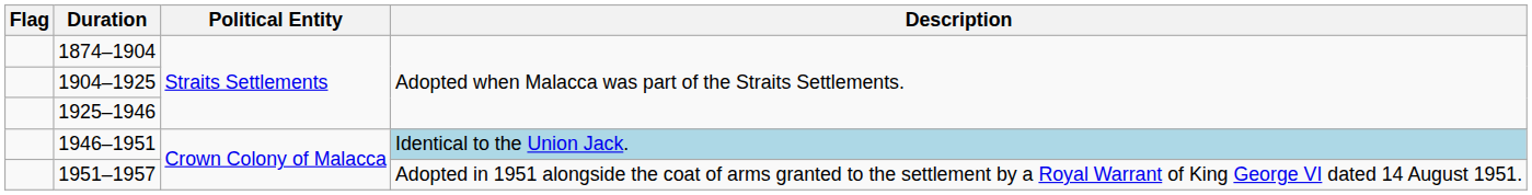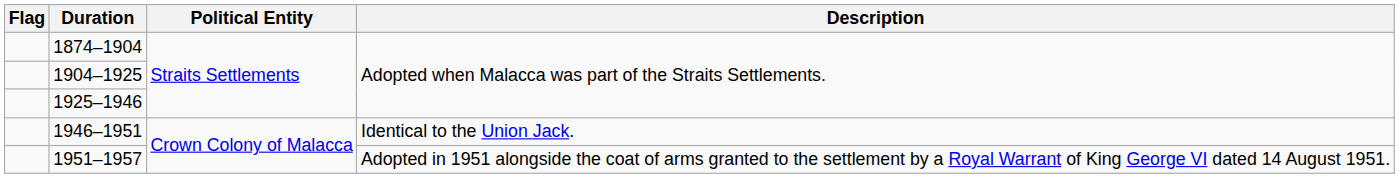1946–1951 | Description: lightblue background -> no background
